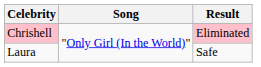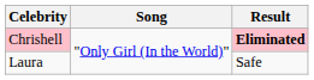Chrishell | Result: normal -> bold
